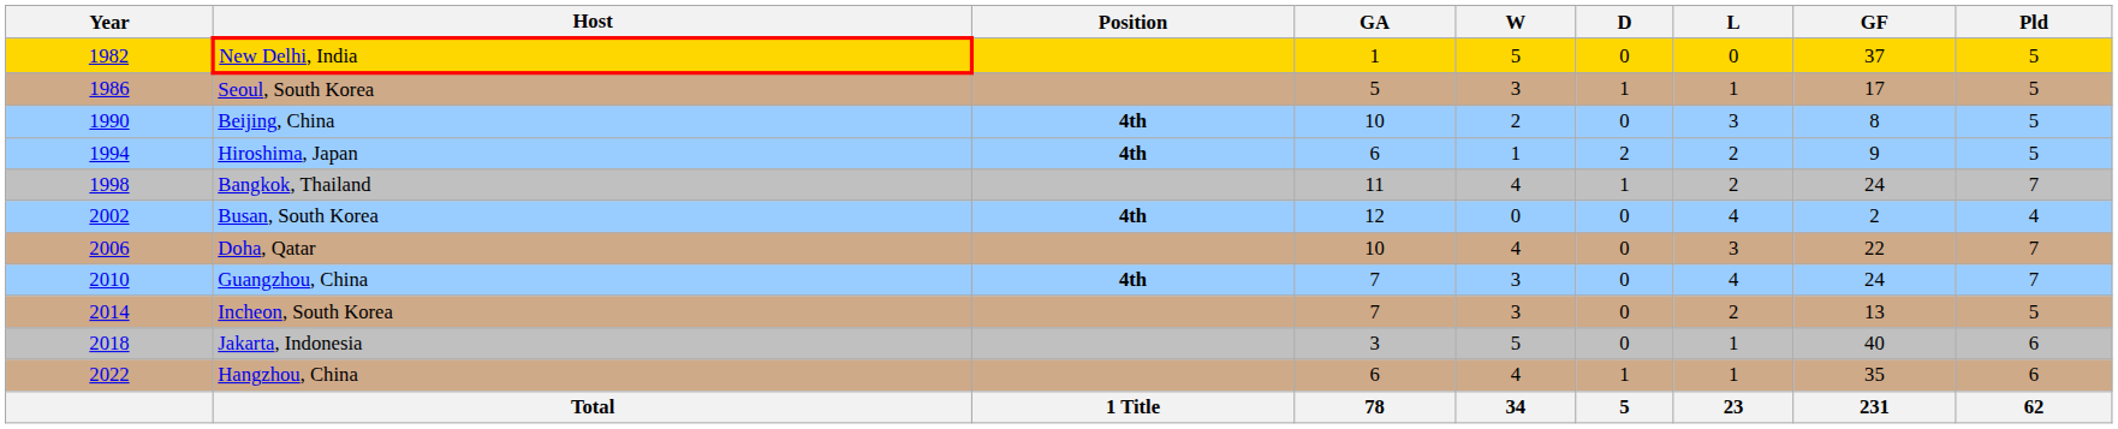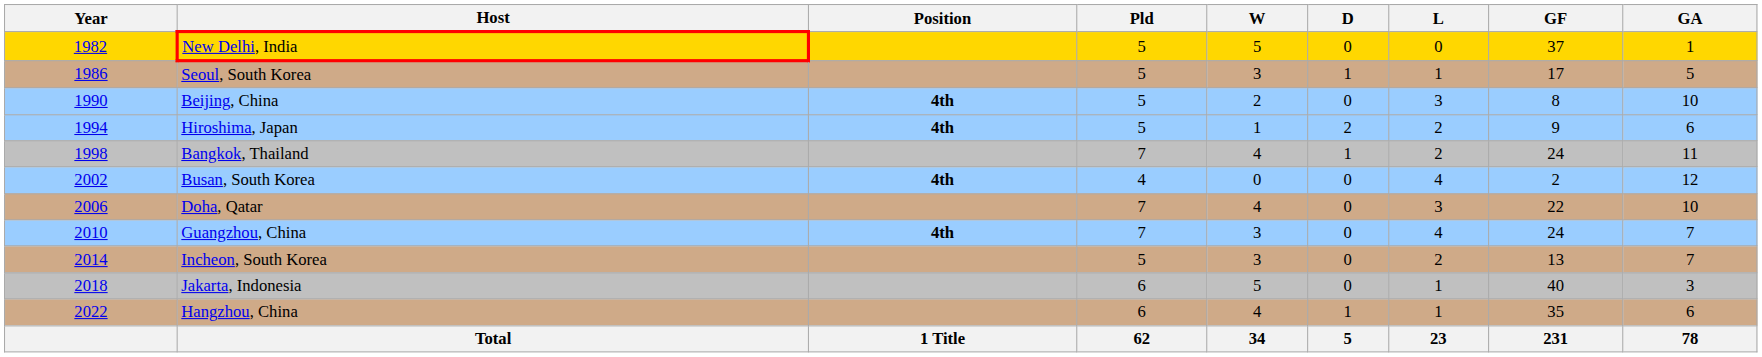columns swapped: Pld <-> GA
